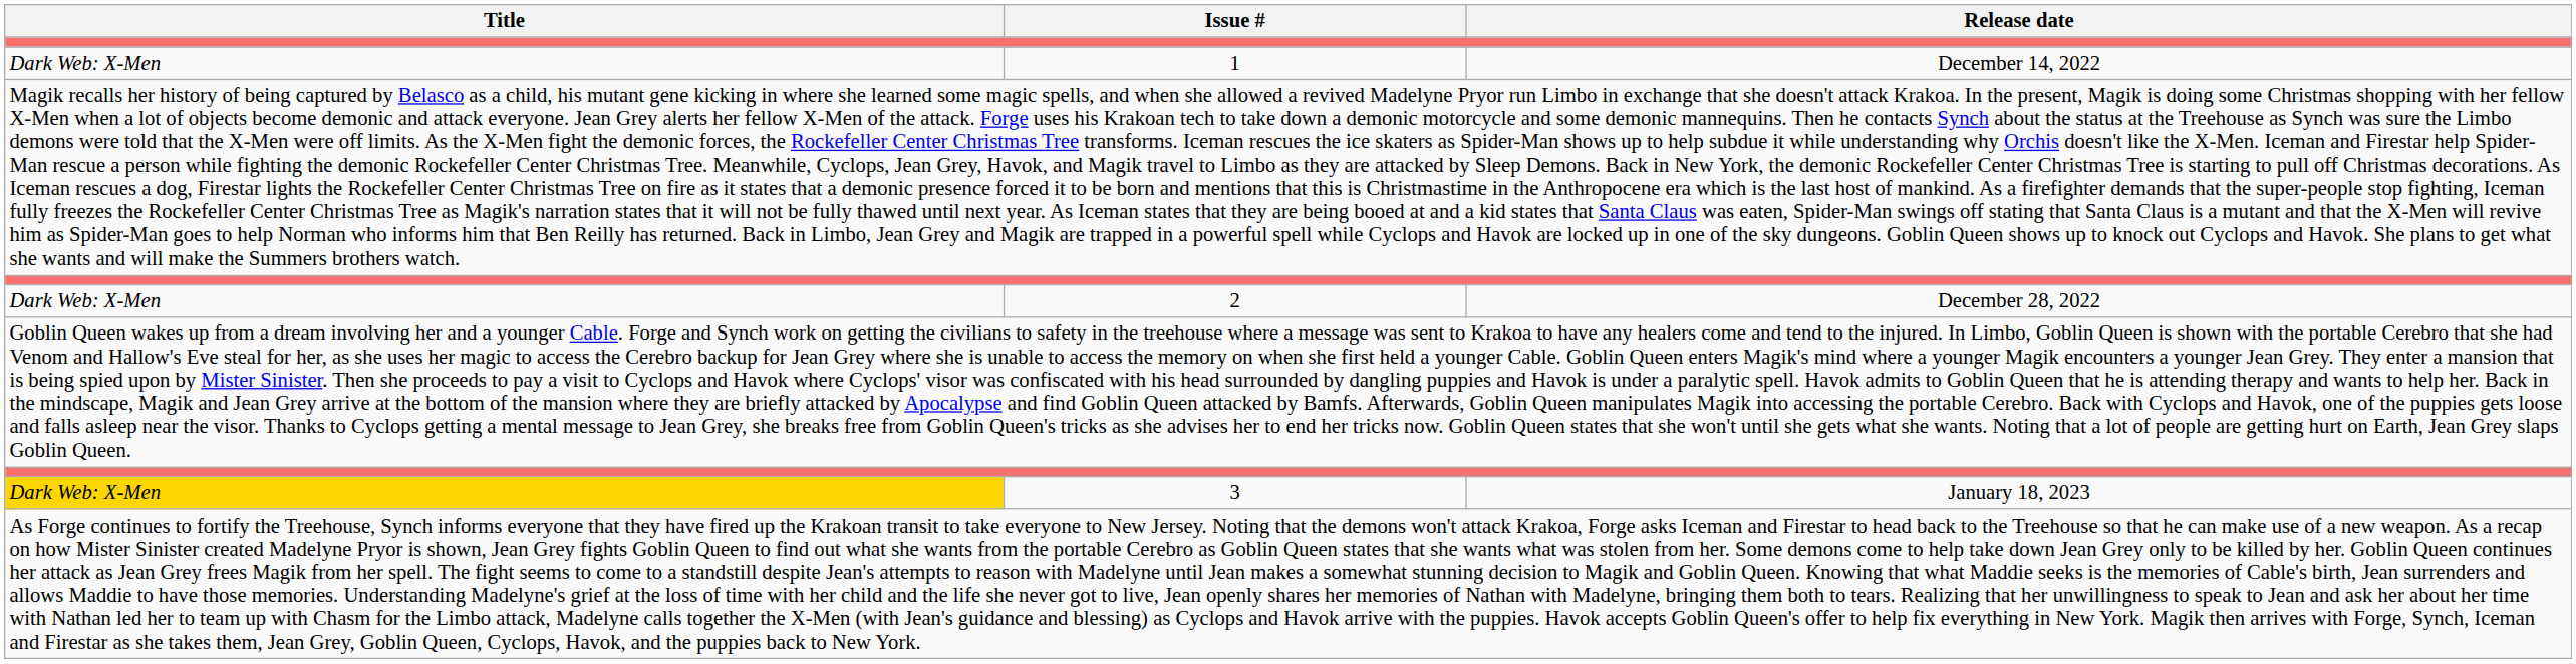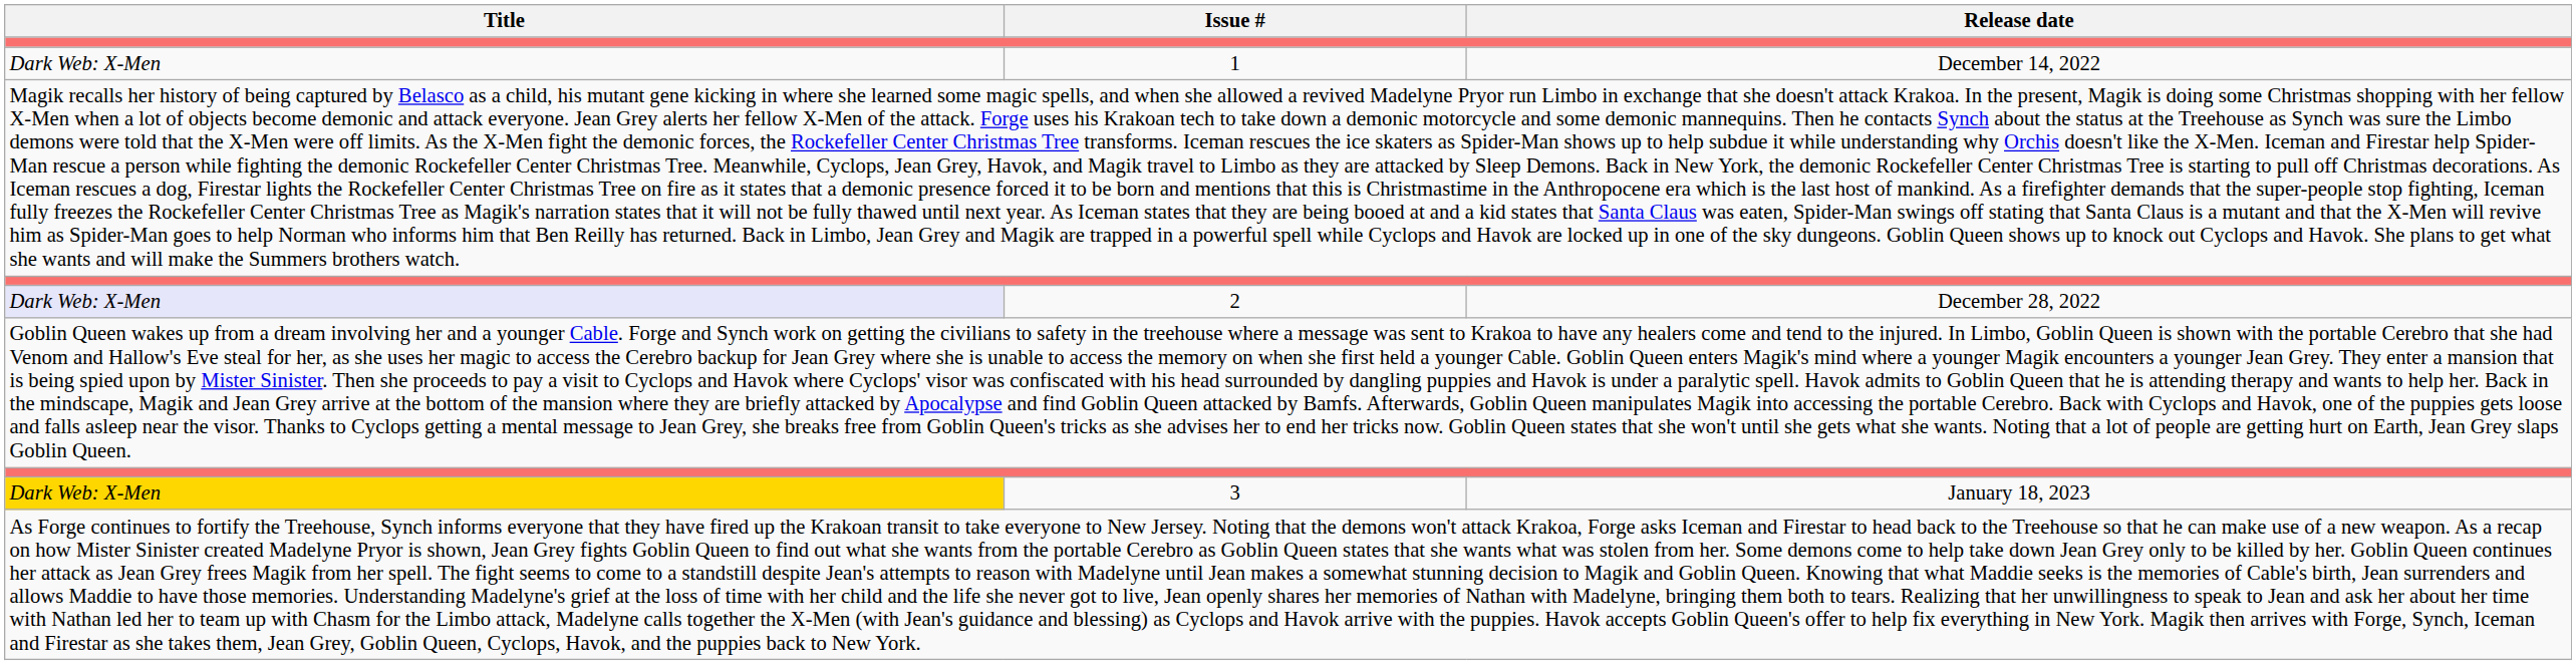2 | Title: no background -> lavender background
